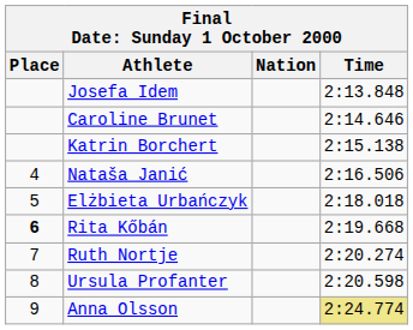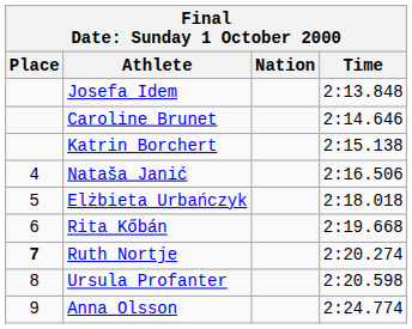Rita Kőbán | Place: bold -> normal
Ruth Nortje | Place: normal -> bold
Anna Olsson | Time: khaki background -> no background
